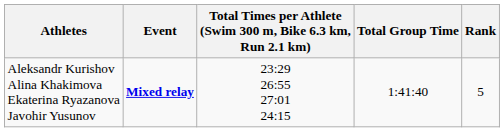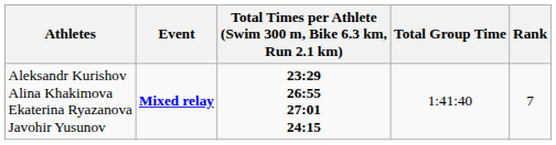row 2 | column 3: normal -> bold
row 2 | Rank: 5 -> 7
